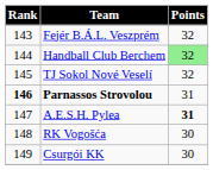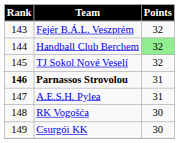A.E.S.H. Pylea | Points: bold -> normal
